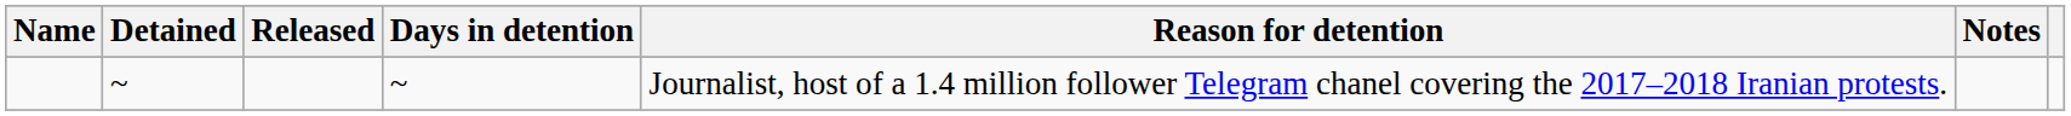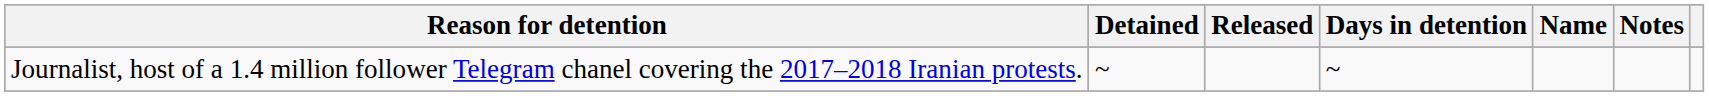columns swapped: Name <-> Reason for detention
